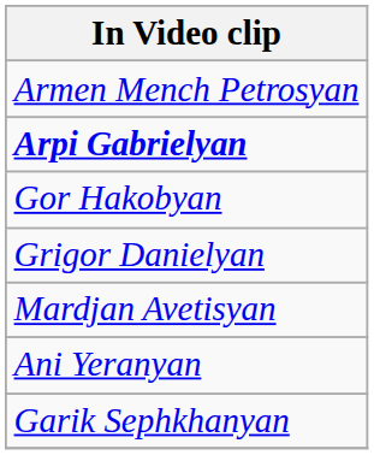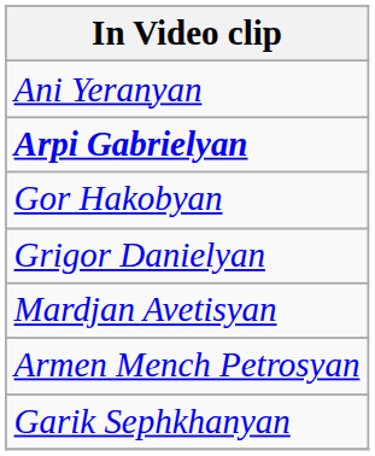row 2 | column 1: Armen Mench Petrosyan -> Ani Yeranyan
row 7 | column 1: Ani Yeranyan -> Armen Mench Petrosyan
